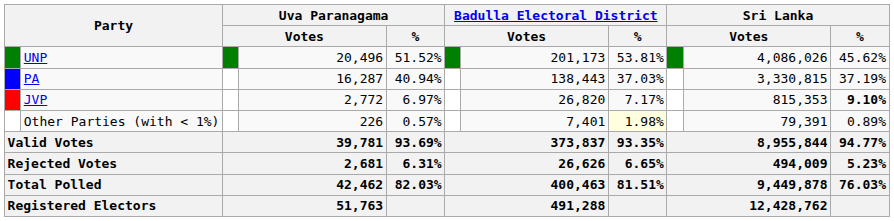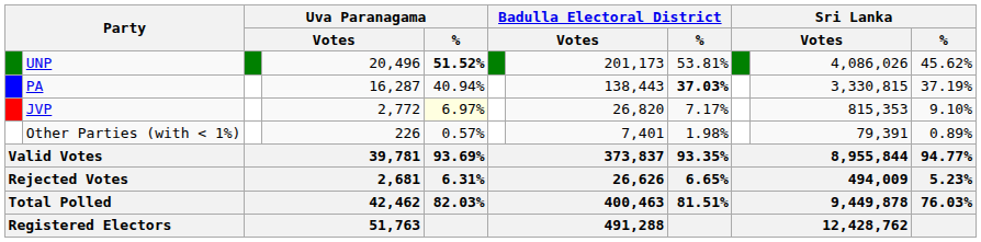UNP | Uva Paranagama / %: normal -> bold
PA | Badulla Electoral District / %: normal -> bold
JVP | Uva Paranagama / %: no background -> lightyellow background
JVP | Sri Lanka / %: bold -> normal
Other Parties (with < 1%) | Badulla Electoral District / %: lightyellow background -> no background
